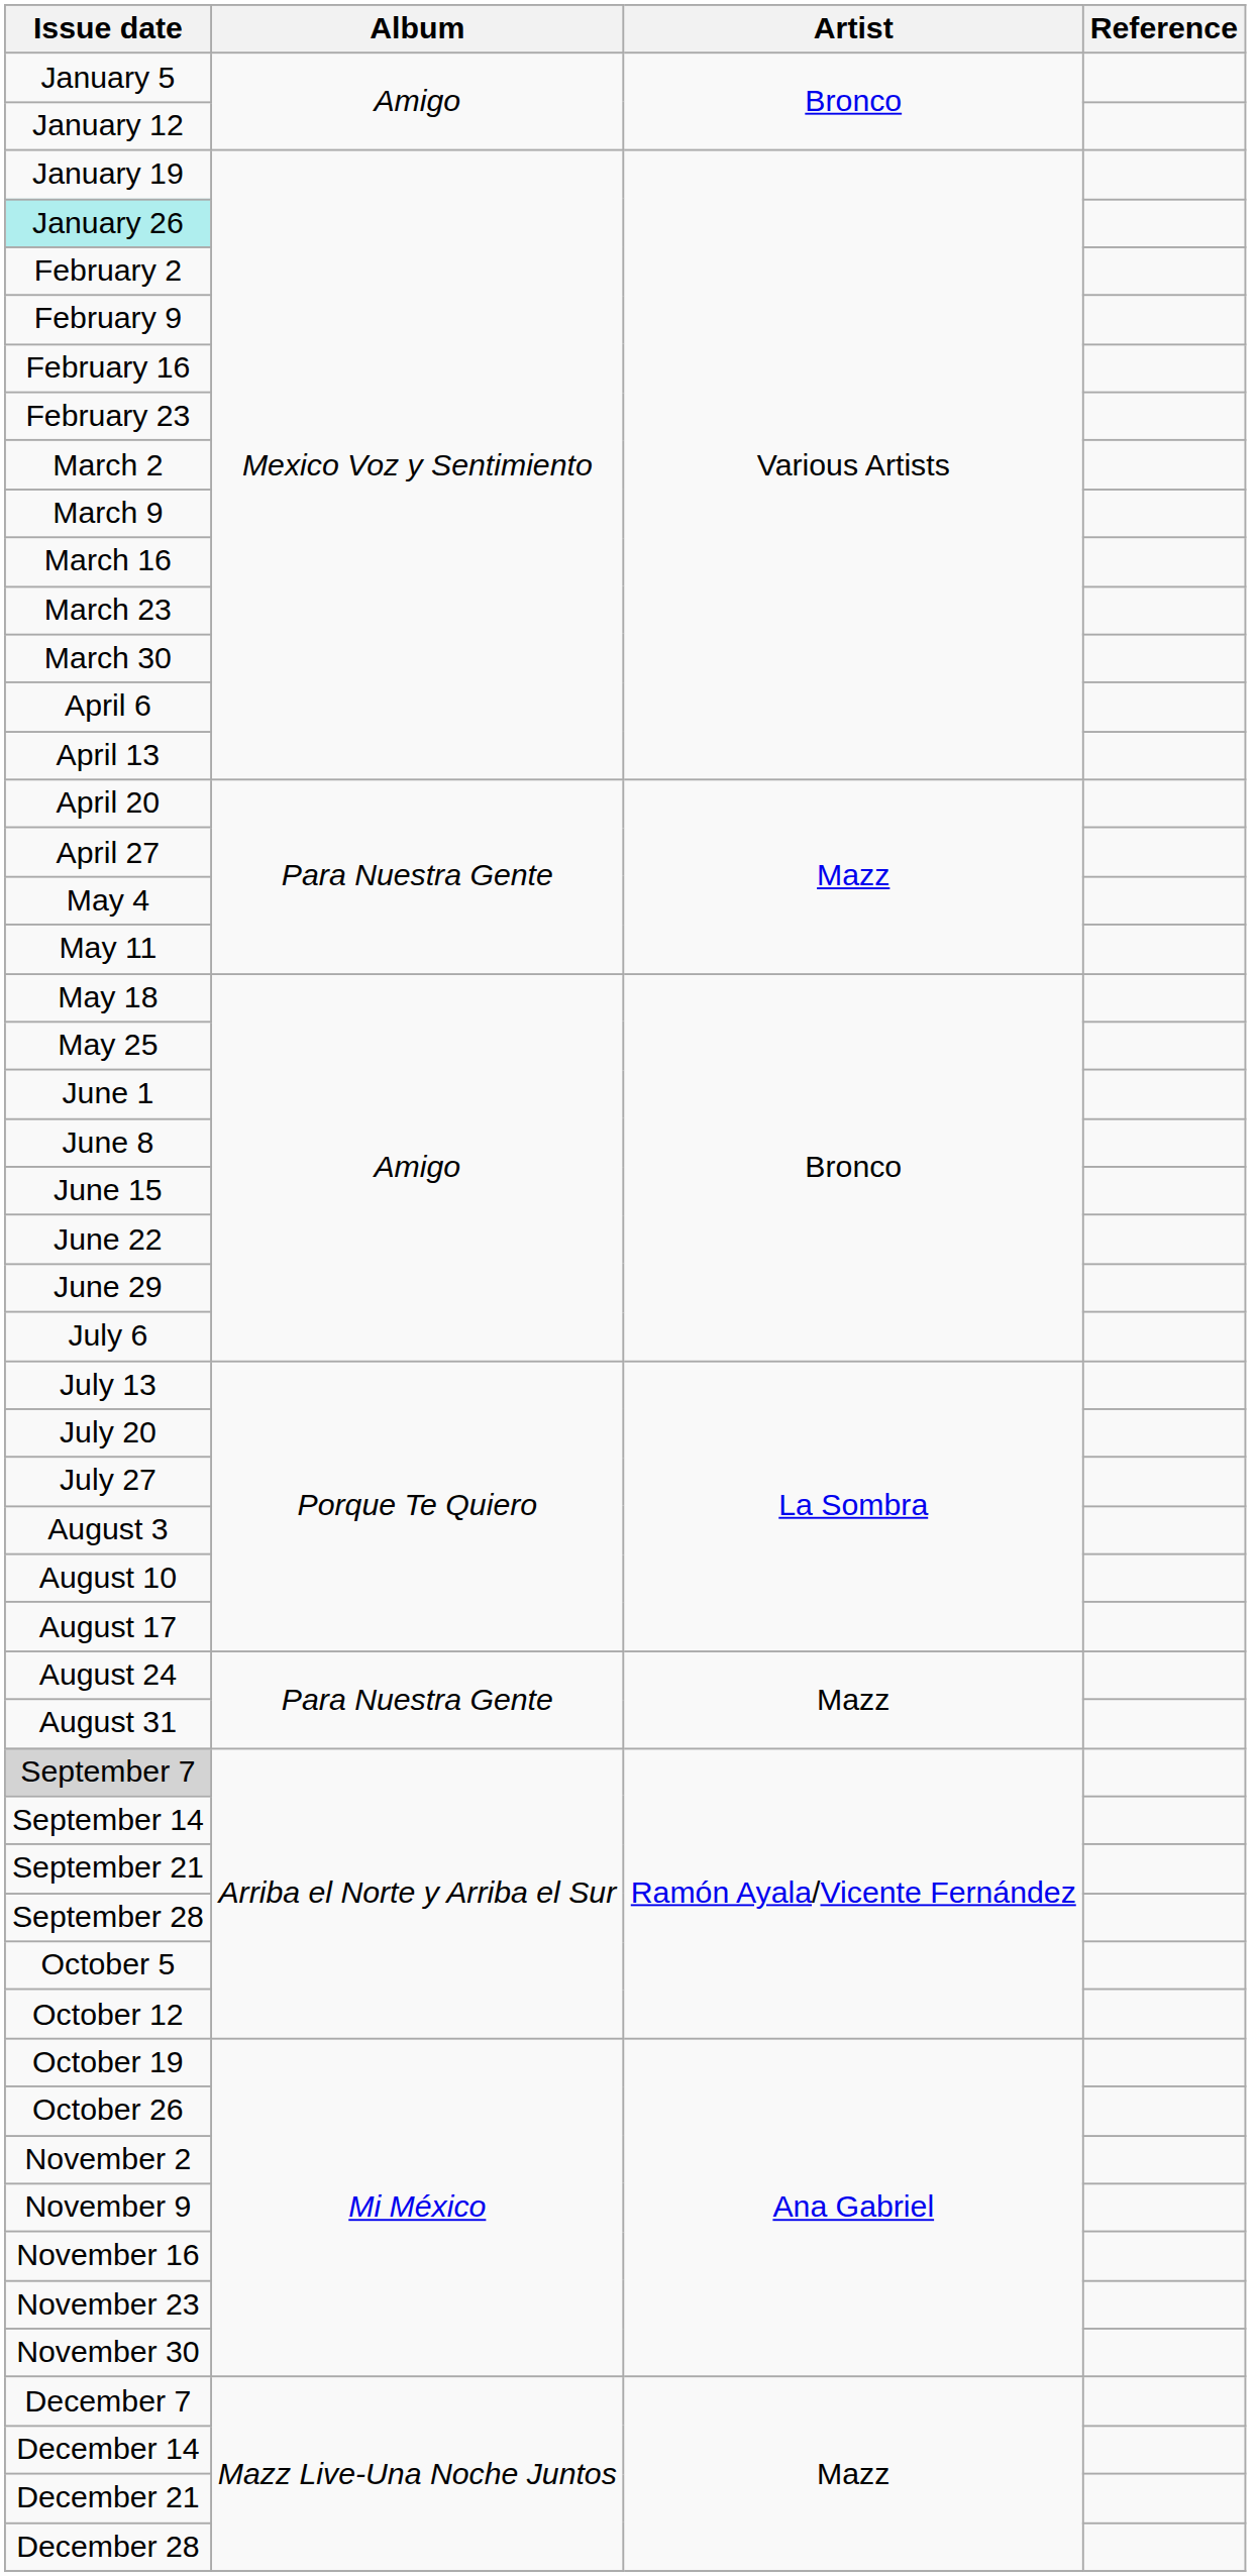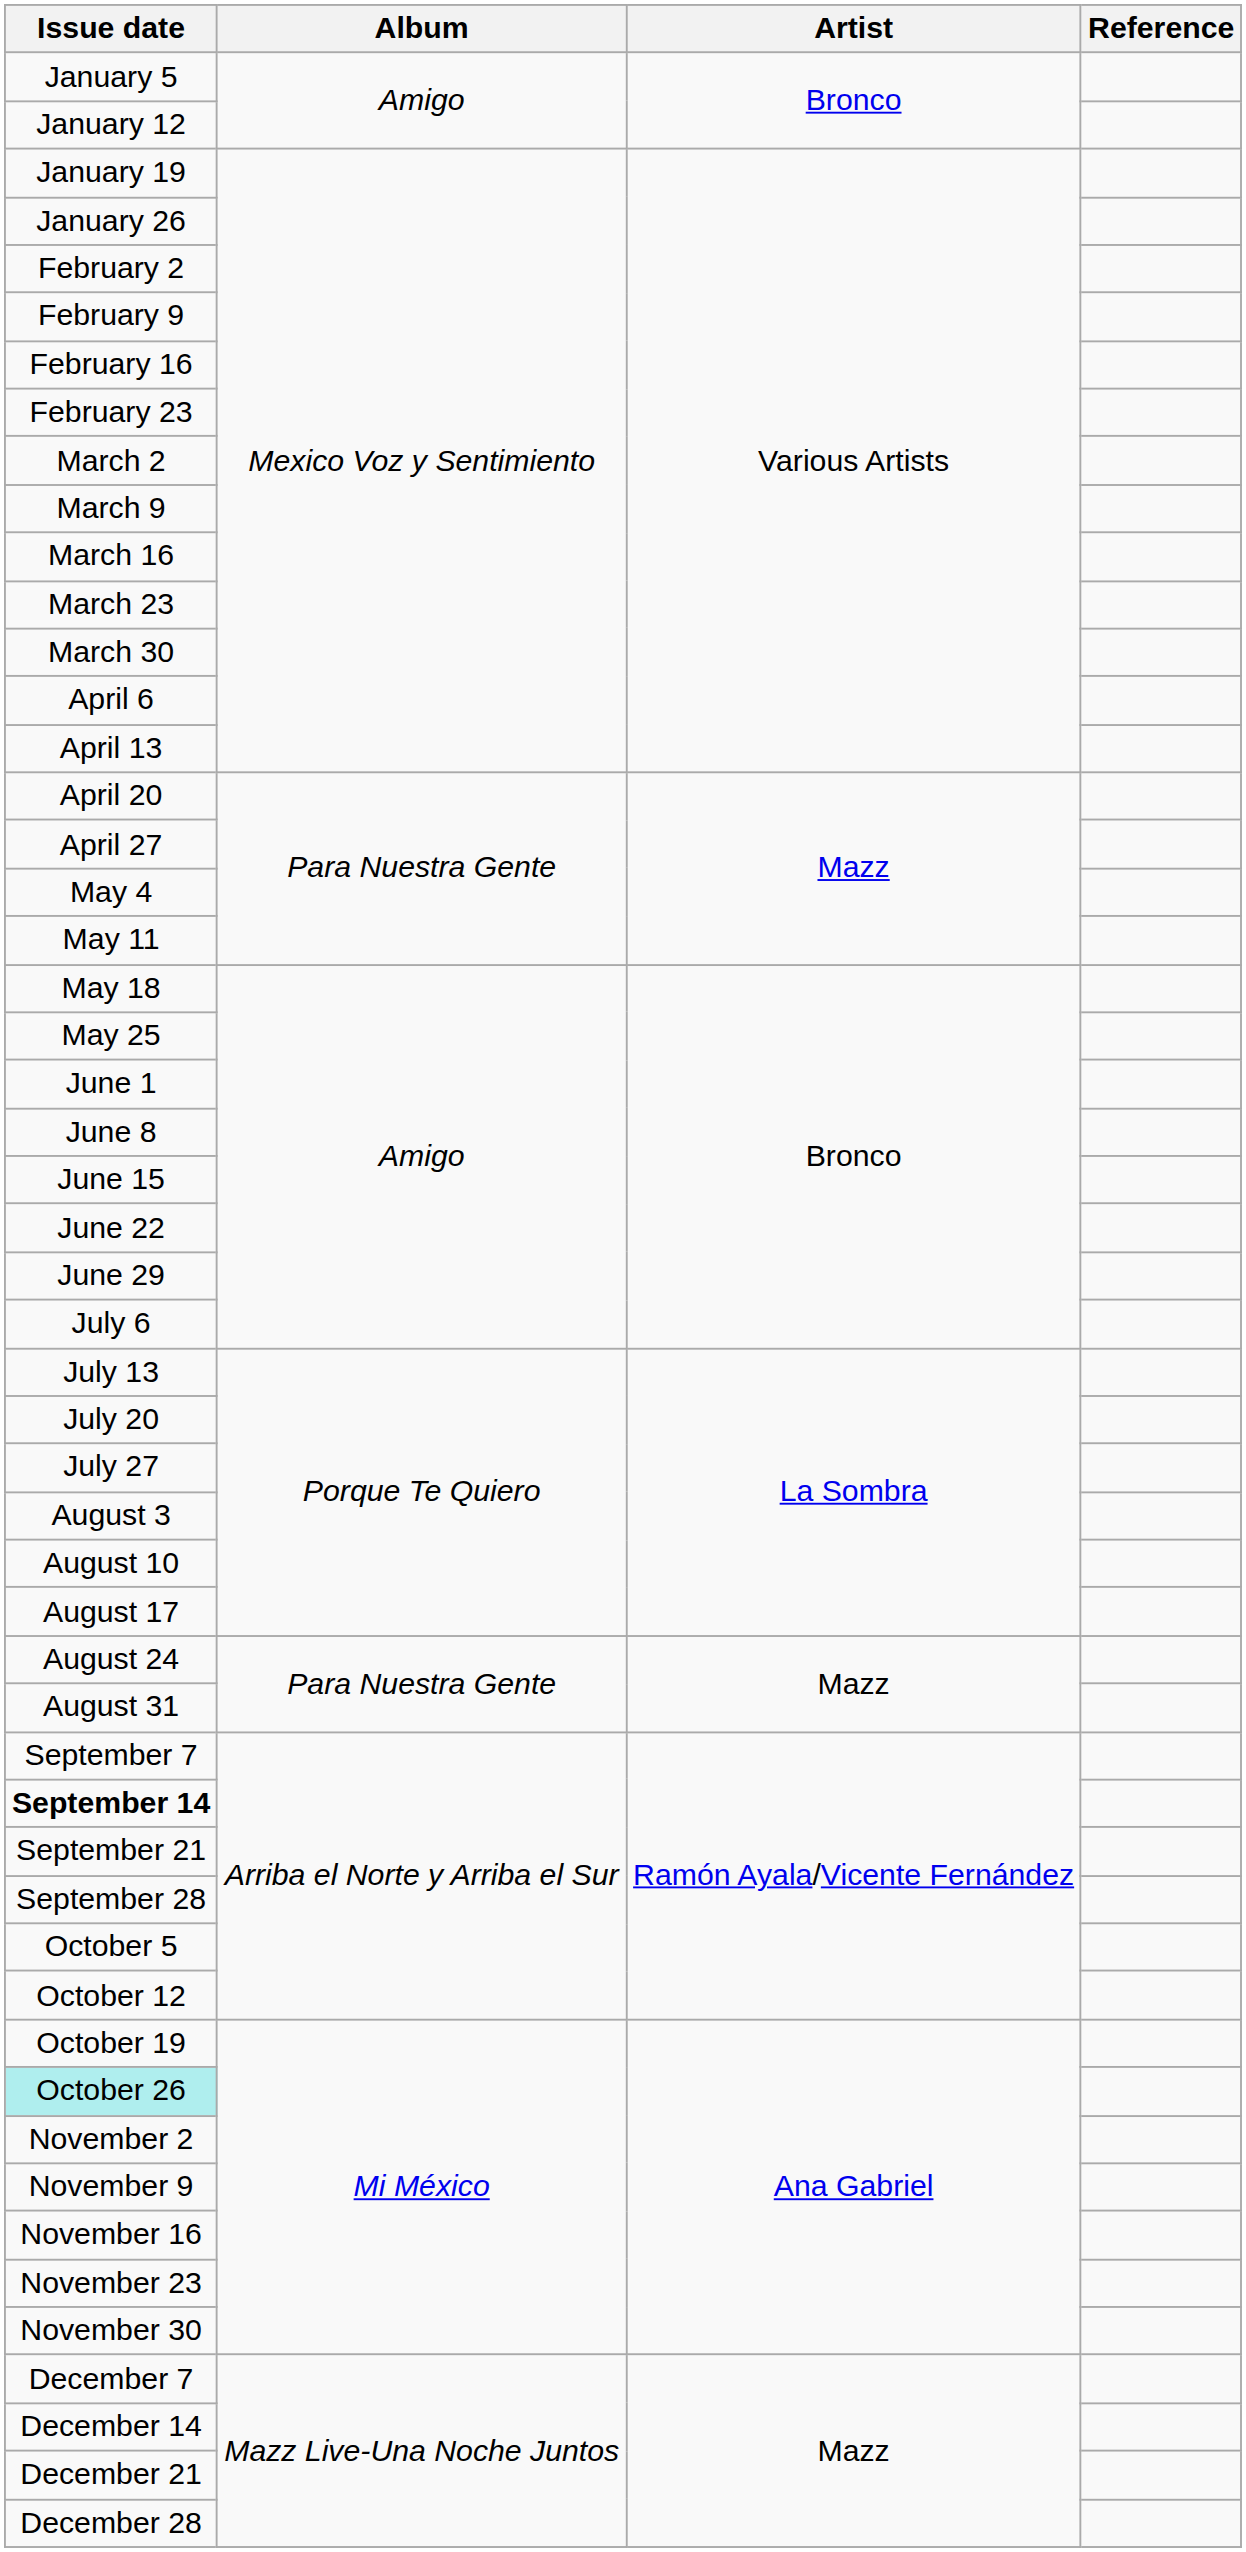January 26 | Issue date: paleturquoise background -> no background
September 7 | Issue date: lightgrey background -> no background
September 14 | Issue date: normal -> bold
October 26 | Issue date: no background -> paleturquoise background
